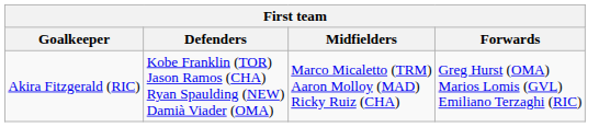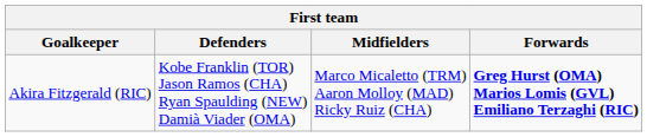Akira Fitzgerald (RIC) | Forwards: normal -> bold
